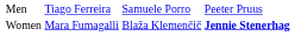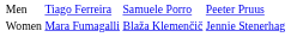Women | column 4: bold -> normal
